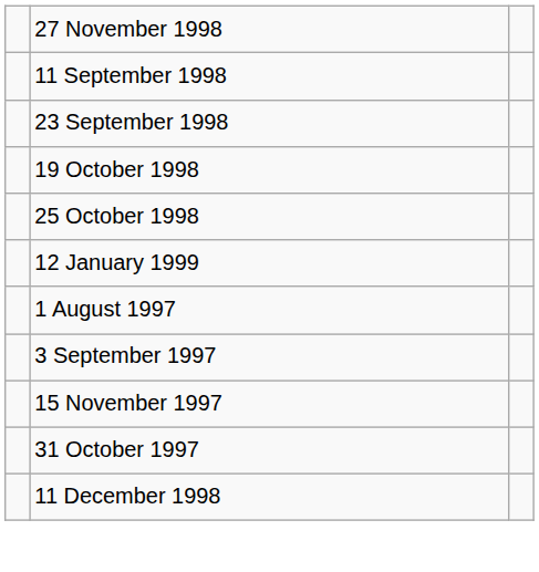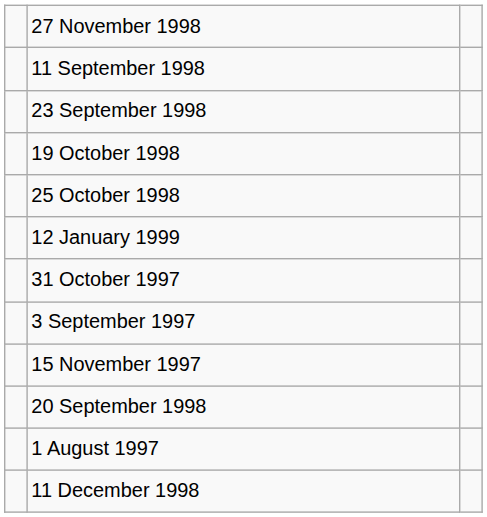rows swapped: 1 August 1997 <-> 31 October 1997
+ row: 20 September 1998
